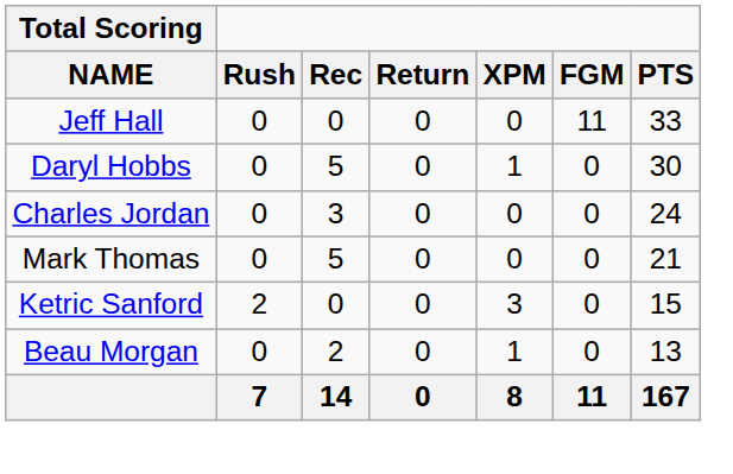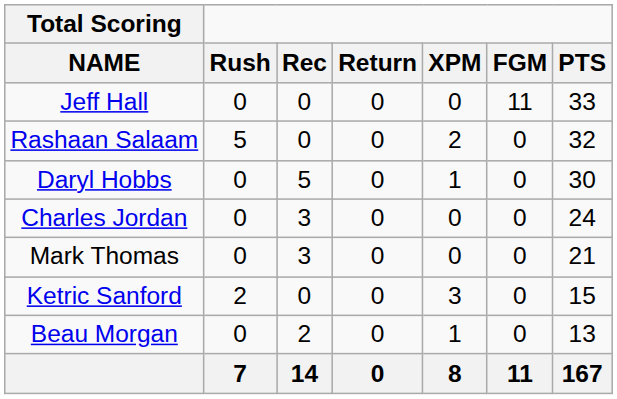+ row: Rashaan Salaam | 5 | 0 | 0 | 2 | 0 | 32
Mark Thomas | Rec: 5 -> 3
